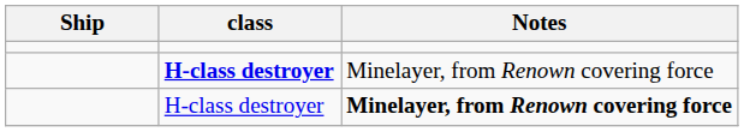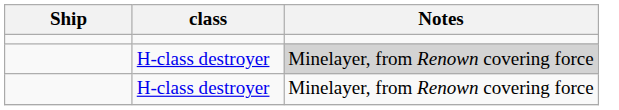row 3 | class: bold -> normal
row 3 | Notes: no background -> lightgrey background
row 4 | Notes: bold -> normal
